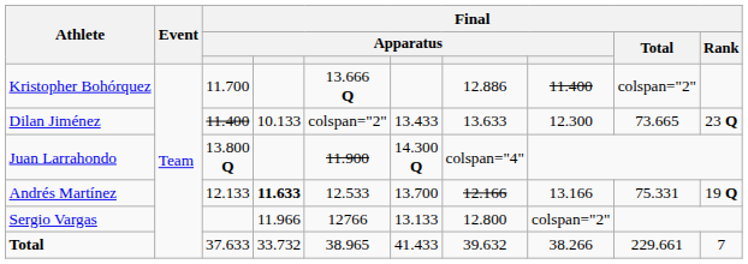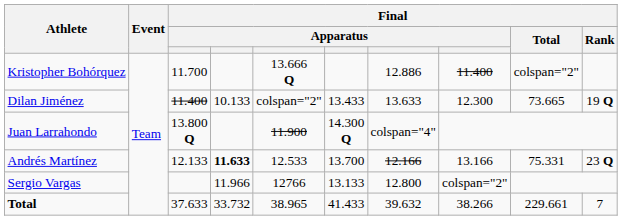Dilan Jiménez | Final / Rank: 23 Q -> 19 Q
Andrés Martínez | Final / Rank: 19 Q -> 23 Q
